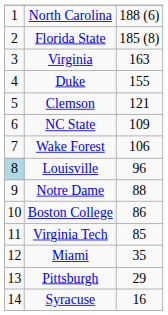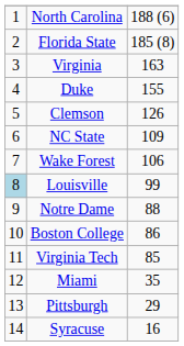Clemson | column 3: 121 -> 126
Louisville | column 3: 96 -> 99
